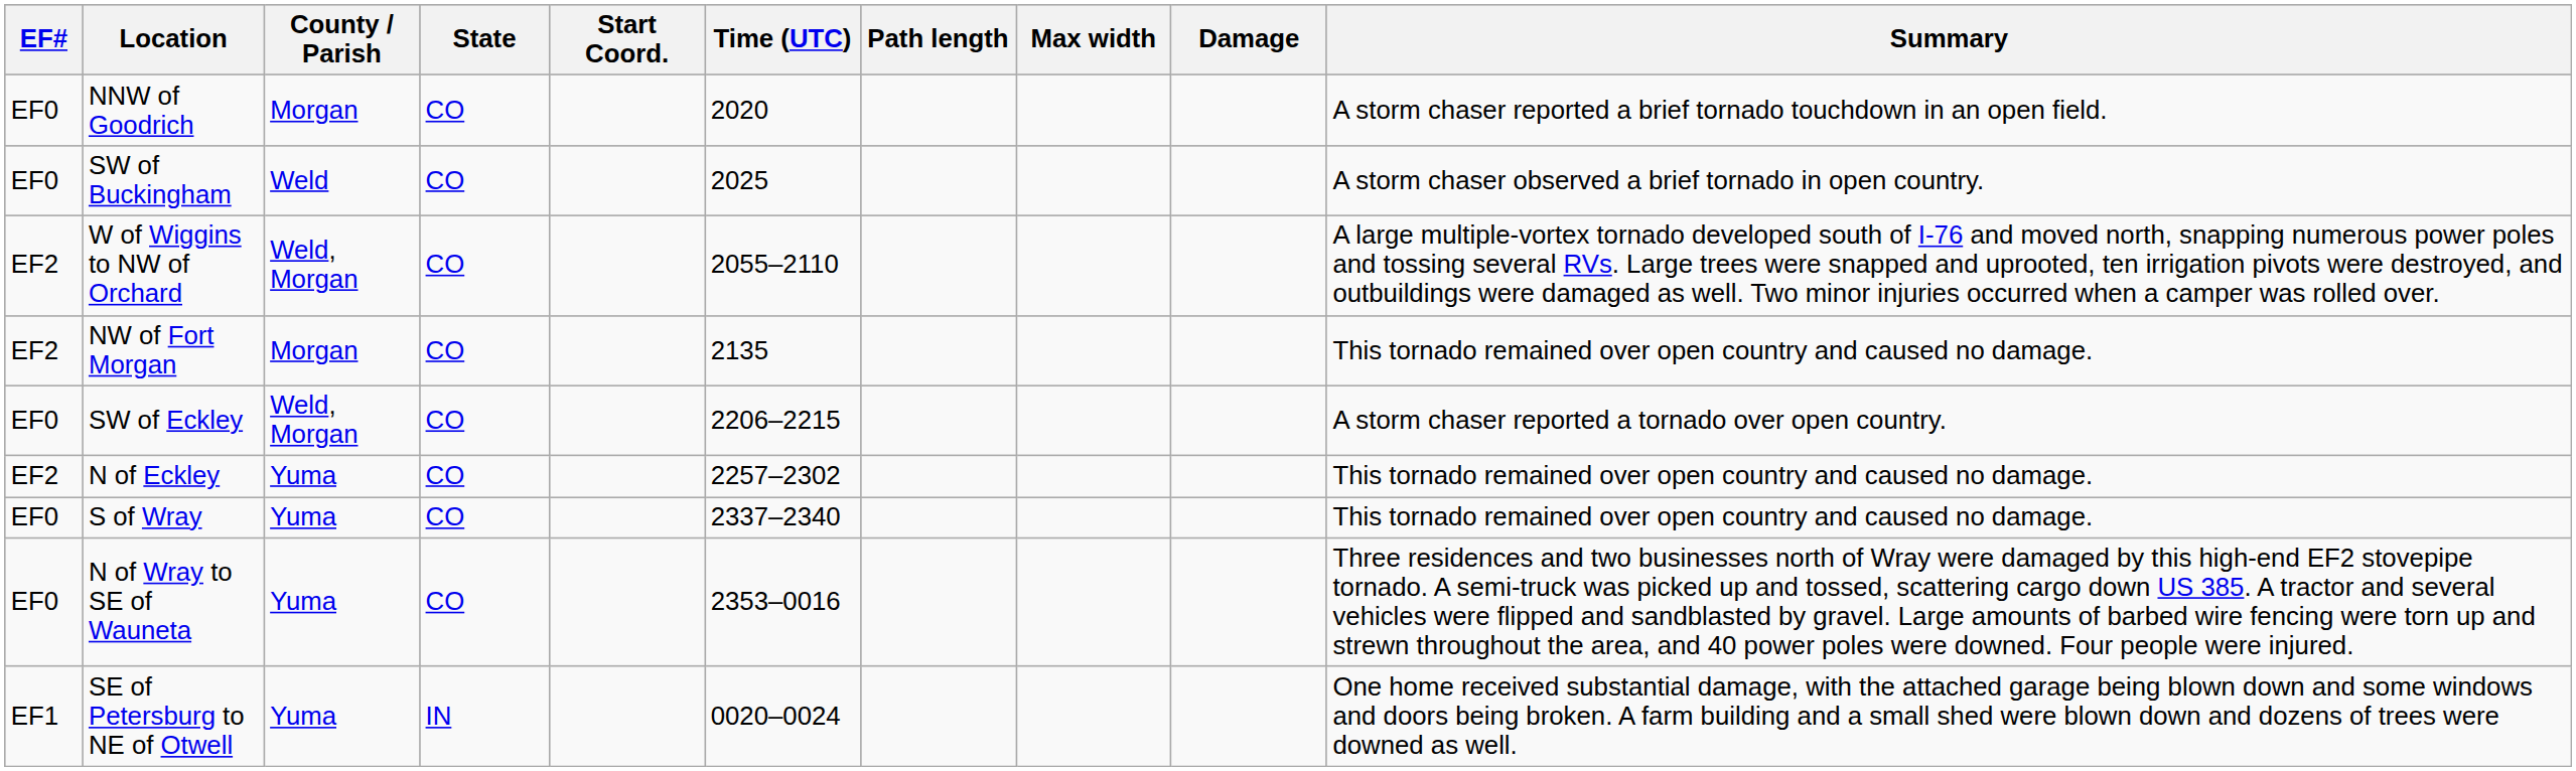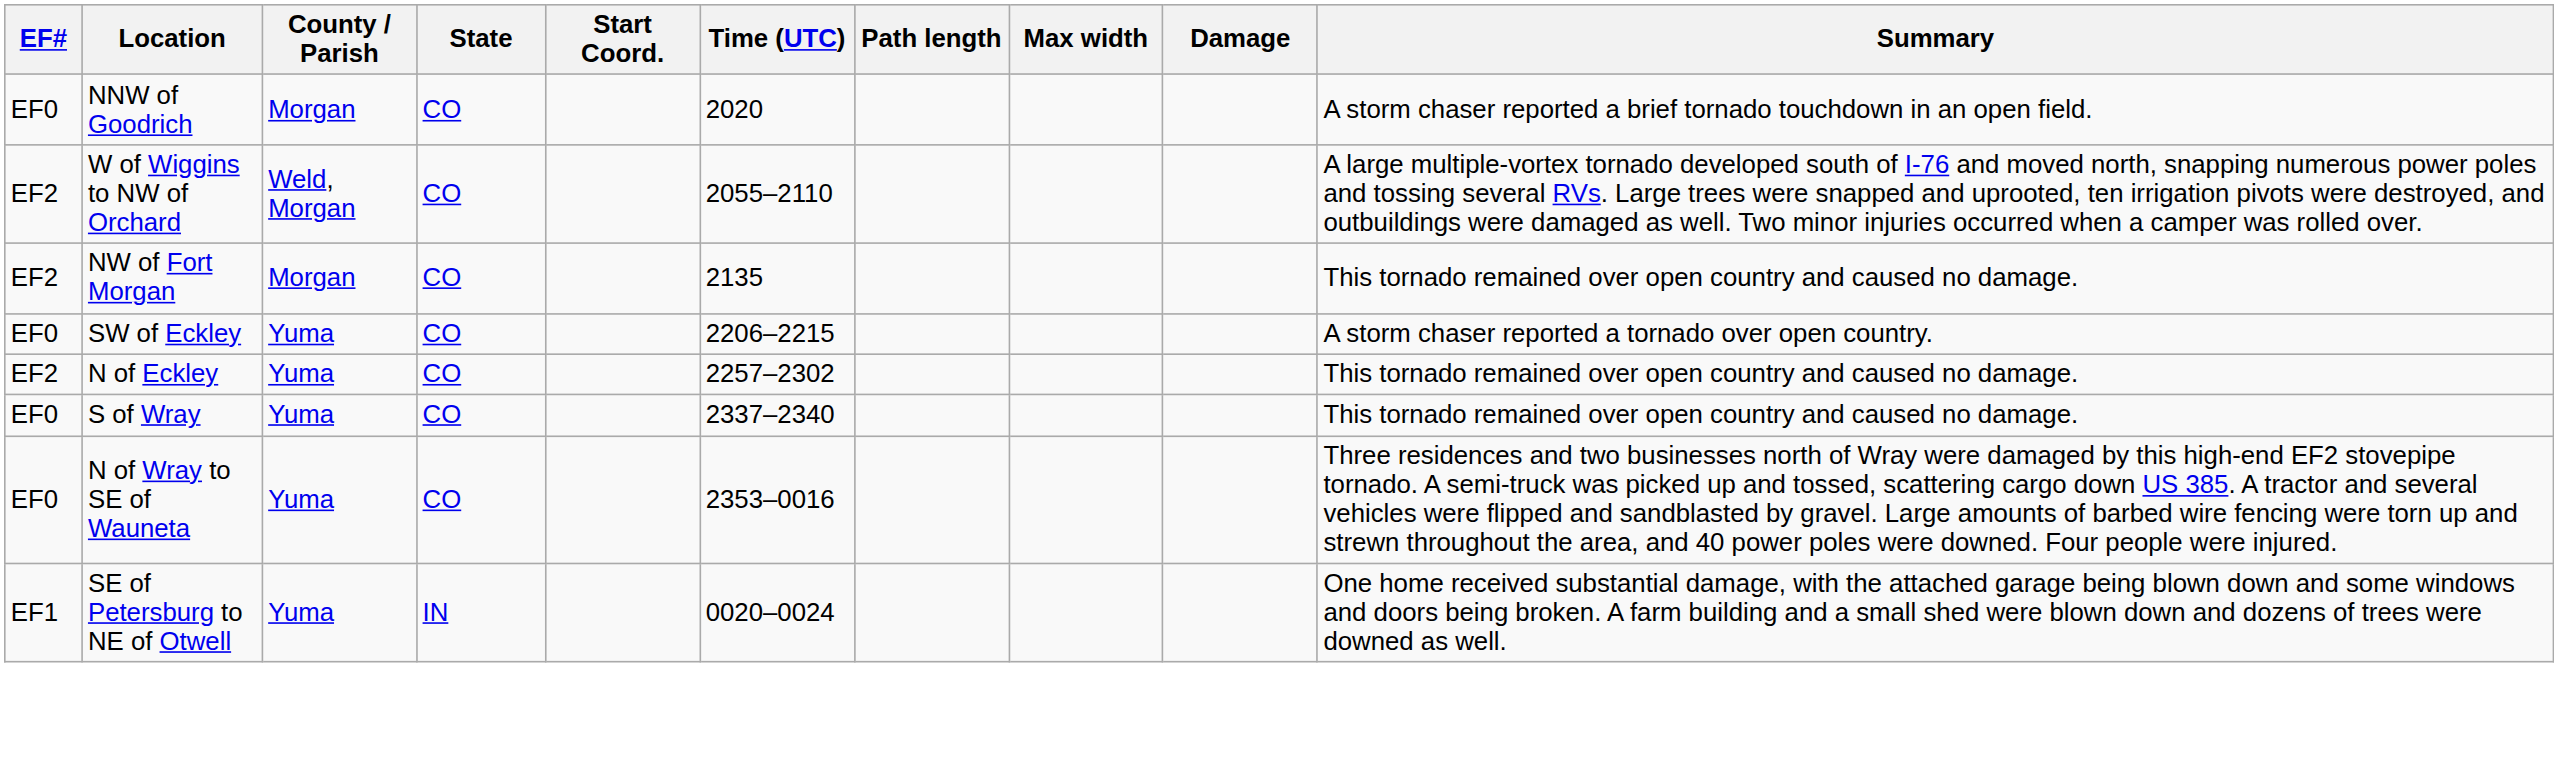- row: EF0 | SW of Buckingham | Weld | CO | 2025 | A storm chaser observed a brief tornado in open country.
SW of Eckley | County / Parish: Weld, Morgan -> Yuma
